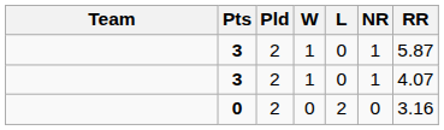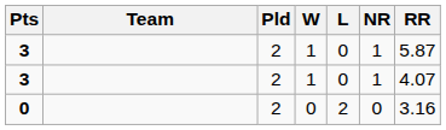columns swapped: Team <-> Pts
